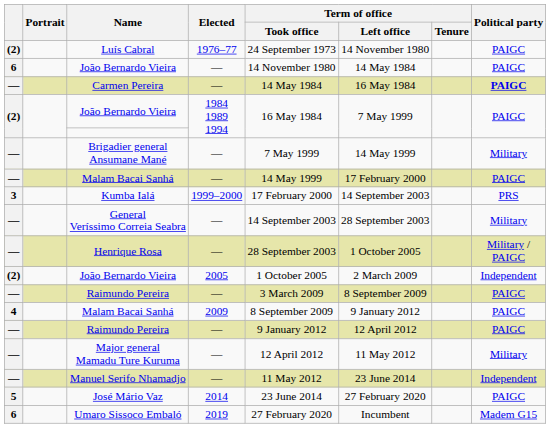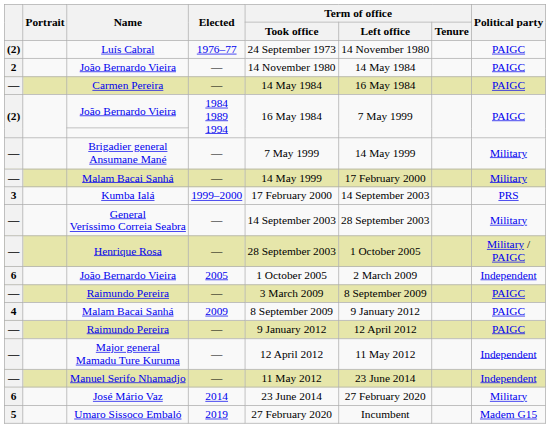João Bernardo Vieira / — | column 1: 6 -> 2
Carmen Pereira | Political party: bold -> normal
Malam Bacai Sanhá / — | Political party: PAIGC -> Military
João Bernardo Vieira / 2005 | column 1: (2) -> 6
Major general Mamadu Ture Kuruma | Political party: Military -> Independent
José Mário Vaz | column 1: 5 -> 6
José Mário Vaz | Political party: PAIGC -> Military
Umaro Sissoco Embaló | column 1: 6 -> 5
